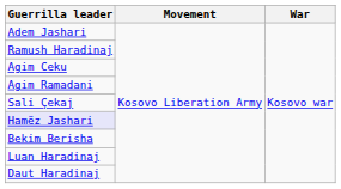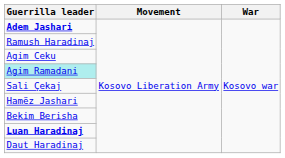Adem Jashari | Guerrilla leader: normal -> bold
Agim Ramadani | Guerrilla leader: no background -> paleturquoise background
Hamëz Jashari | Guerrilla leader: lavender background -> no background
Luan Haradinaj | Guerrilla leader: normal -> bold
